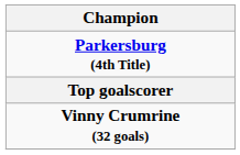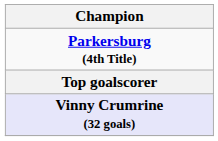row 4 | column 1: no background -> lavender background
